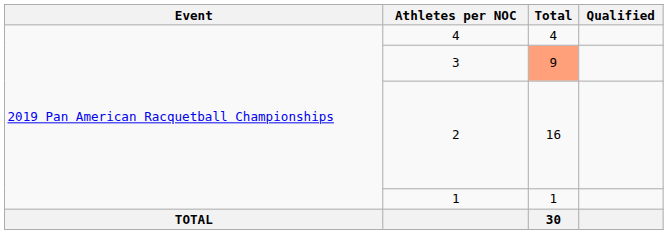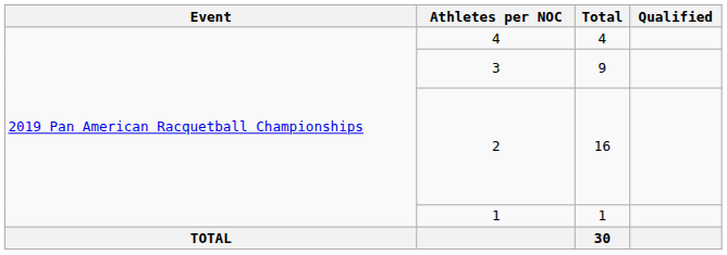3 | Total: lightsalmon background -> no background
